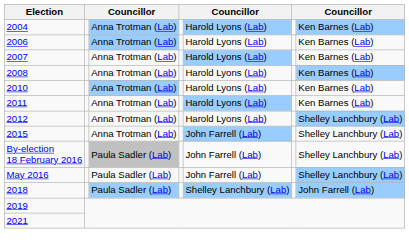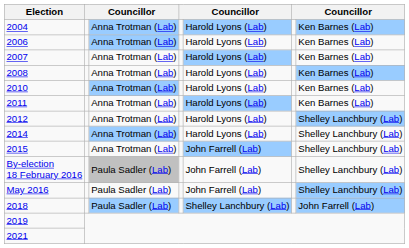+ row: 2014 | Anna Trotman (Lab) | Harold Lyons (Lab) | Shelley Lanchbury (Lab)
